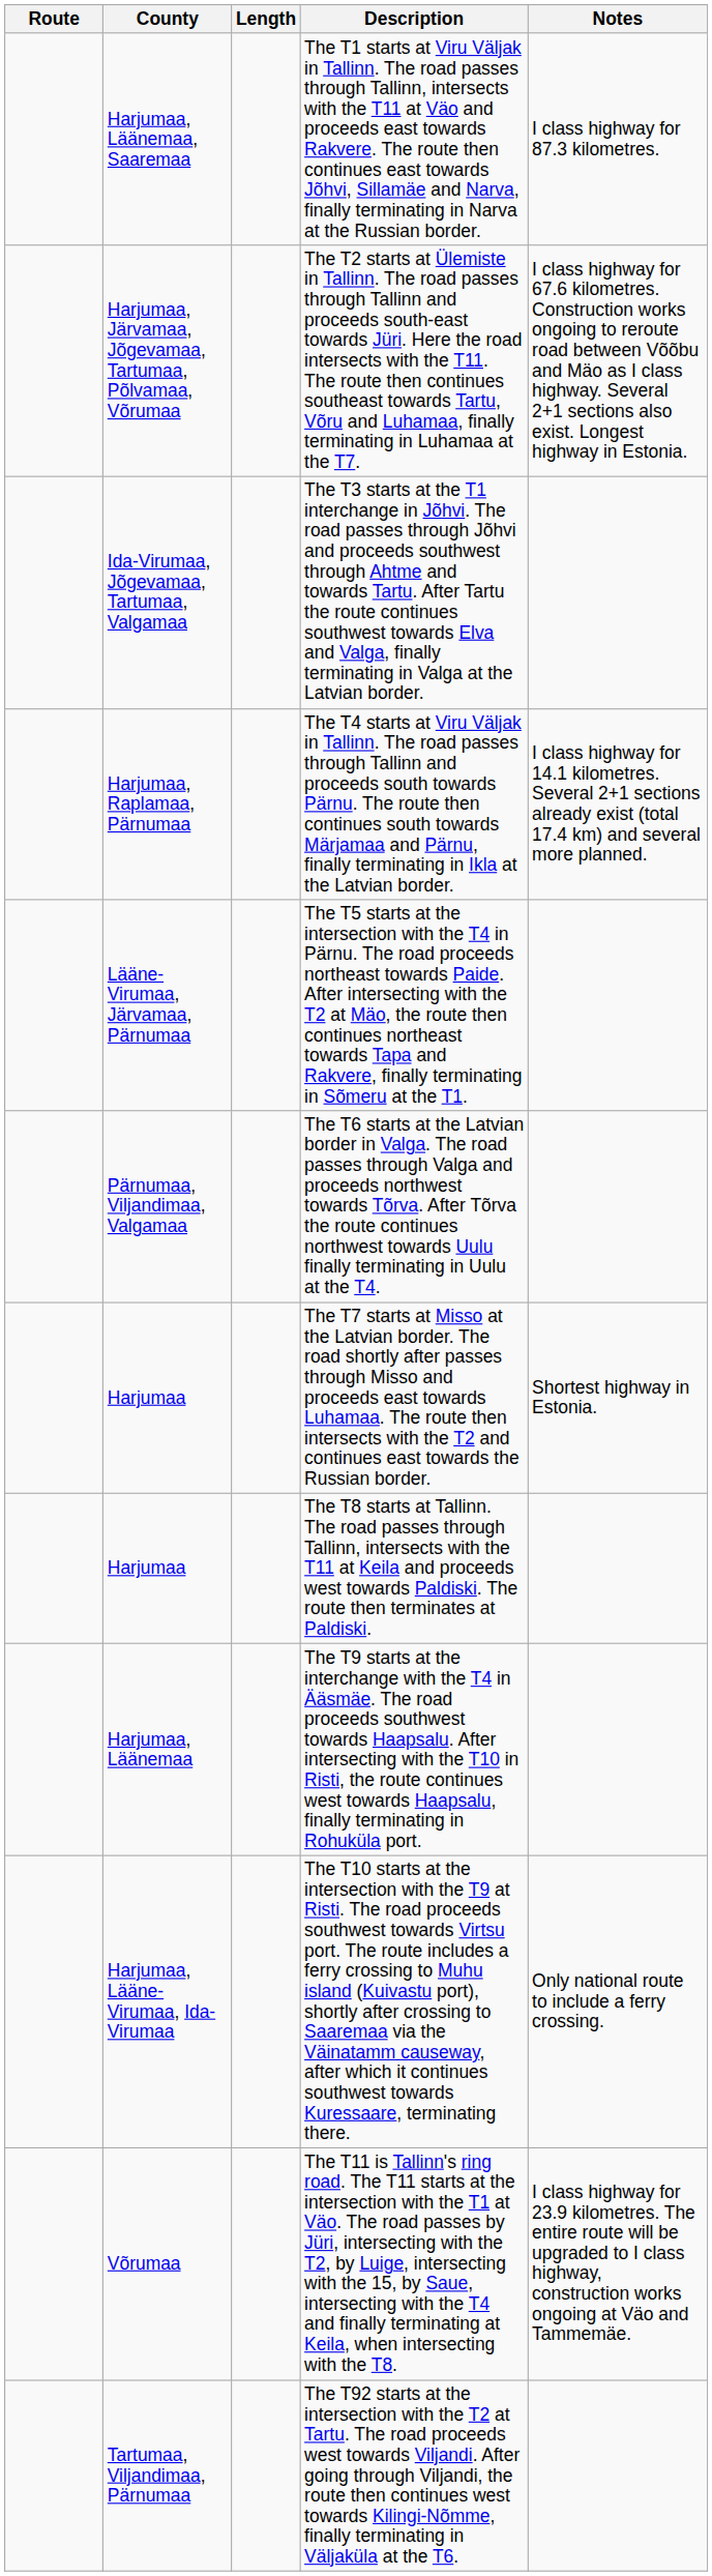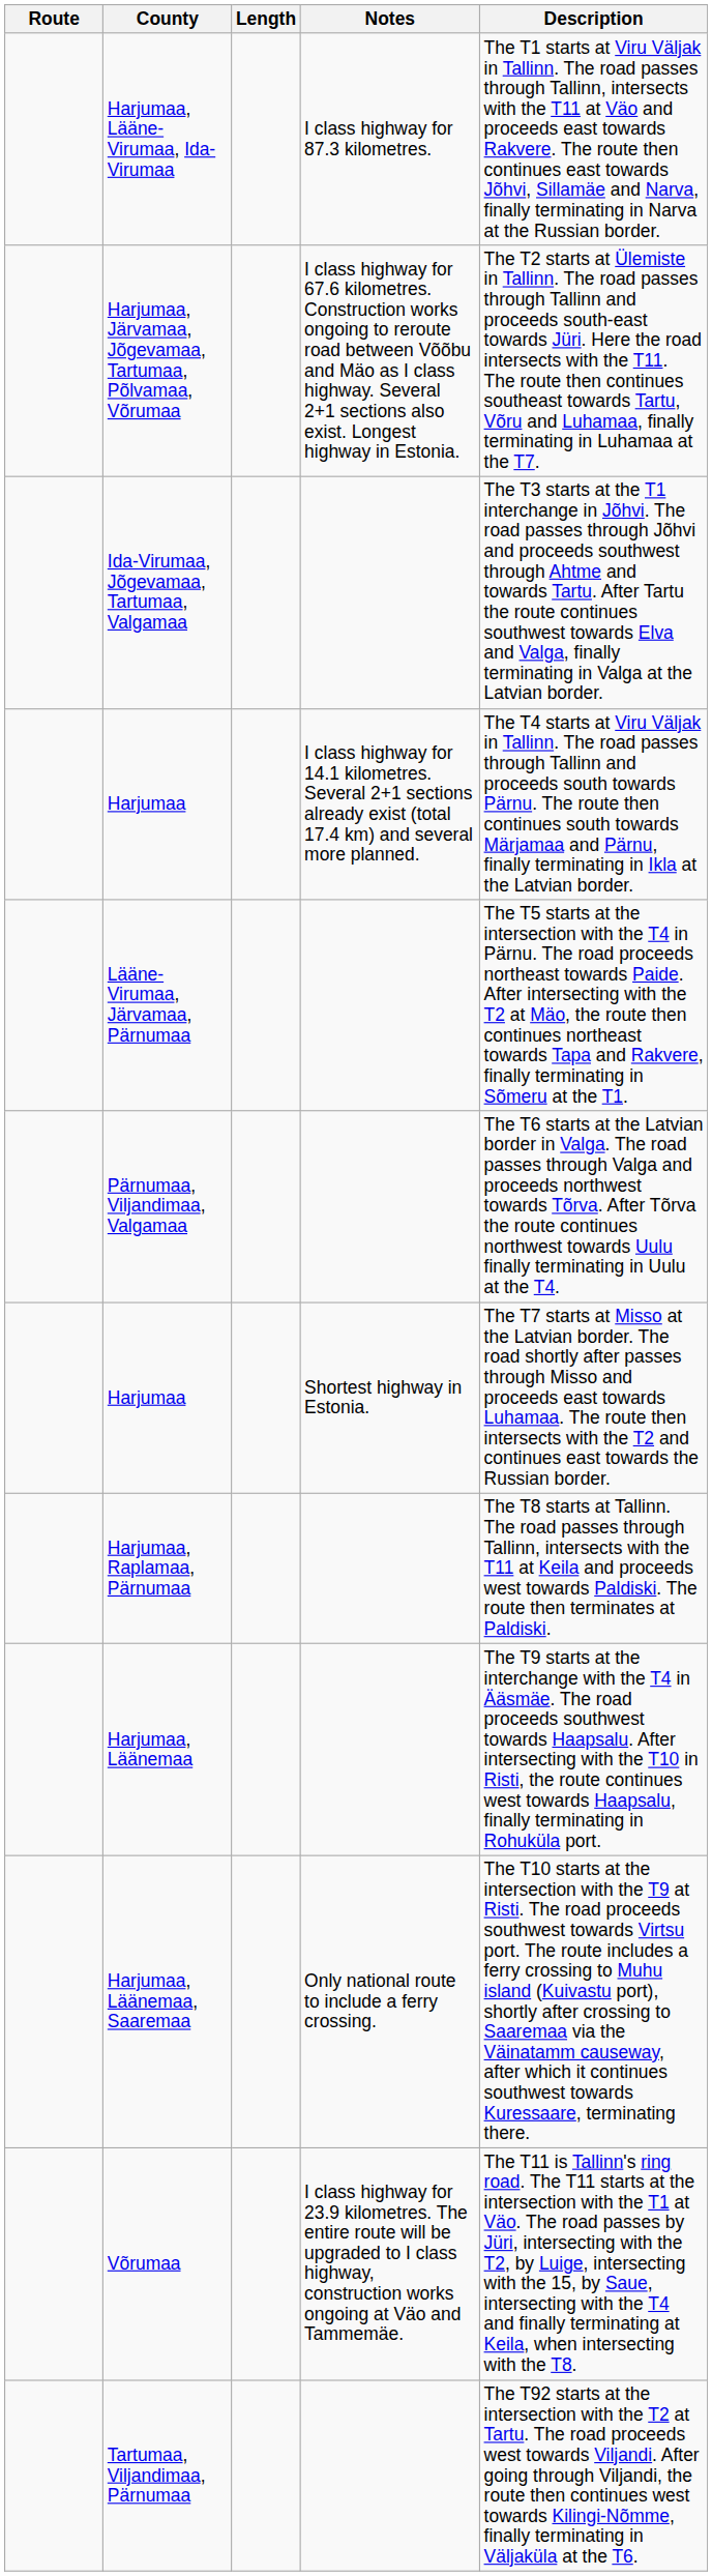columns swapped: Description <-> Notes
row 2 | County: Harjumaa, Läänemaa, Saaremaa -> Harjumaa, Lääne-Virumaa, Ida-Virumaa
row 5 | County: Harjumaa, Raplamaa, Pärnumaa -> Harjumaa
row 9 | County: Harjumaa -> Harjumaa, Raplamaa, Pärnumaa
row 11 | County: Harjumaa, Lääne-Virumaa, Ida-Virumaa -> Harjumaa, Läänemaa, Saaremaa
